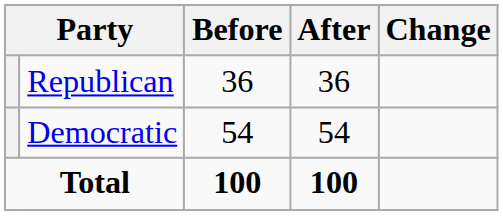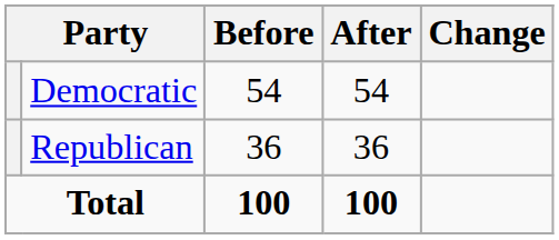rows swapped: Democratic <-> Republican
